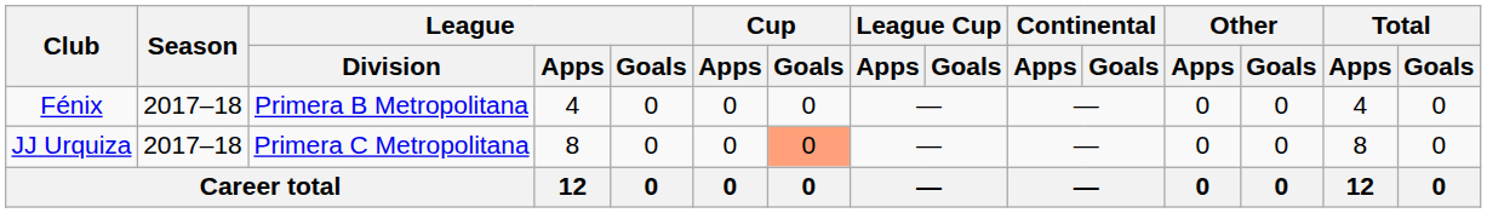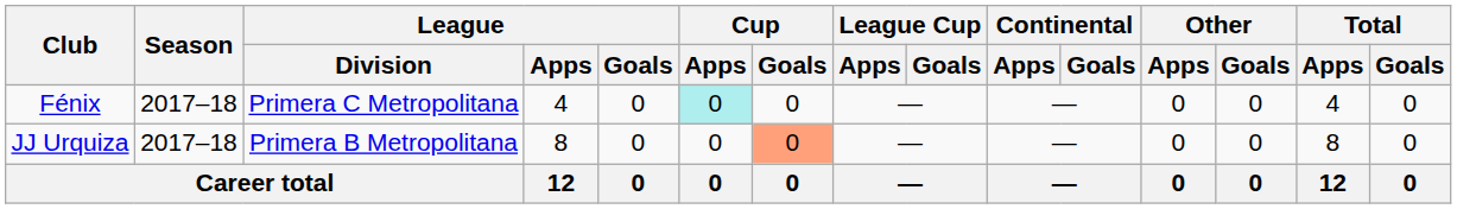Fénix | League / Division: Primera B Metropolitana -> Primera C Metropolitana
Fénix | Cup / Apps: no background -> paleturquoise background
JJ Urquiza | League / Division: Primera C Metropolitana -> Primera B Metropolitana
